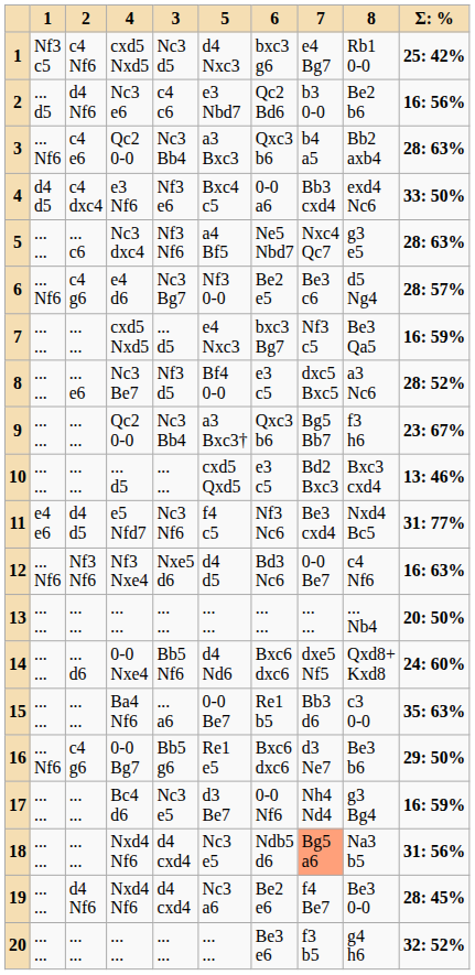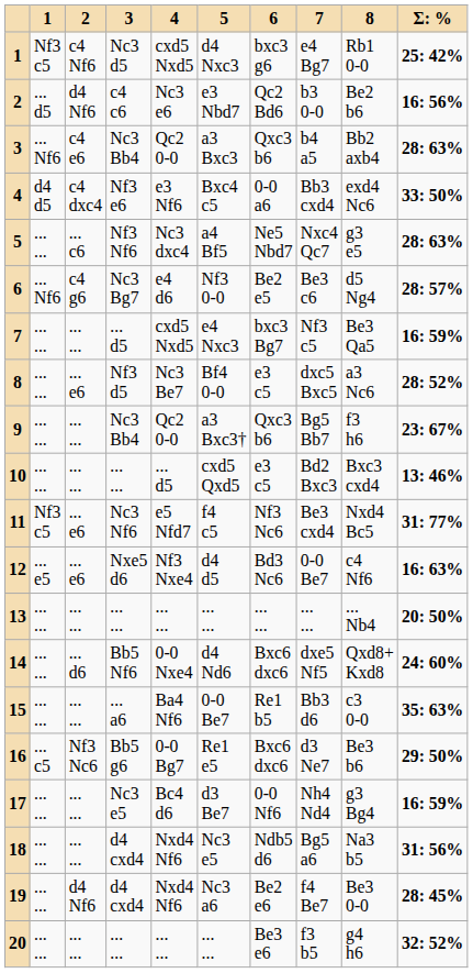columns swapped: 3 <-> 4
11 | 1: e4 e6 -> Nf3 c5
11 | 2: d4 d5 -> ... e6
12 | 1: ... Nf6 -> ... e5
12 | 2: Nf3 Nf6 -> ... e6
16 | 1: ... Nf6 -> ... c5
16 | 2: c4 g6 -> Nf3 Nc6
18 | 7: lightsalmon background -> no background
